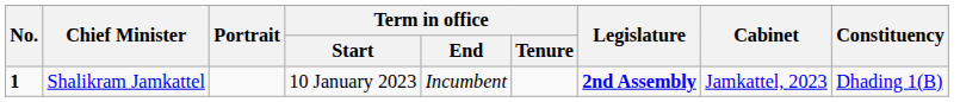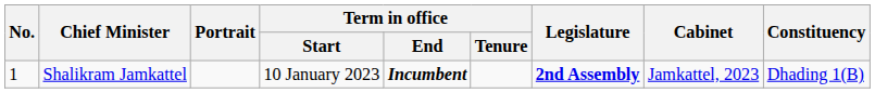Shalikram Jamkattel | No.: bold -> normal
Shalikram Jamkattel | Term in office / End: normal -> bold
